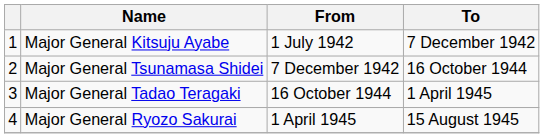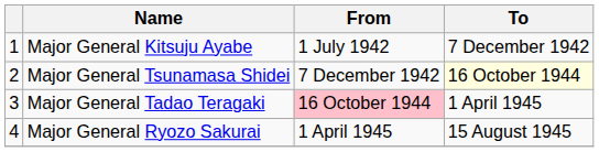Major General Tsunamasa Shidei | To: no background -> lightyellow background
Major General Tadao Teragaki | From: no background -> pink background
